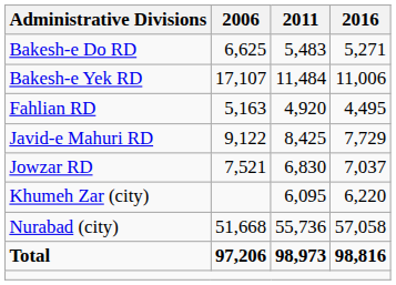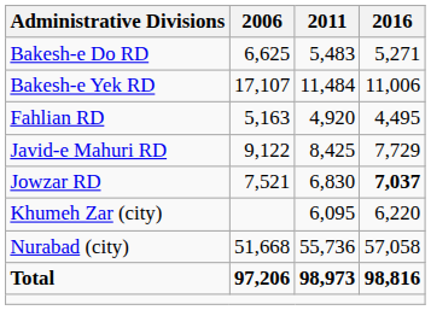Jowzar RD | 2016: normal -> bold
